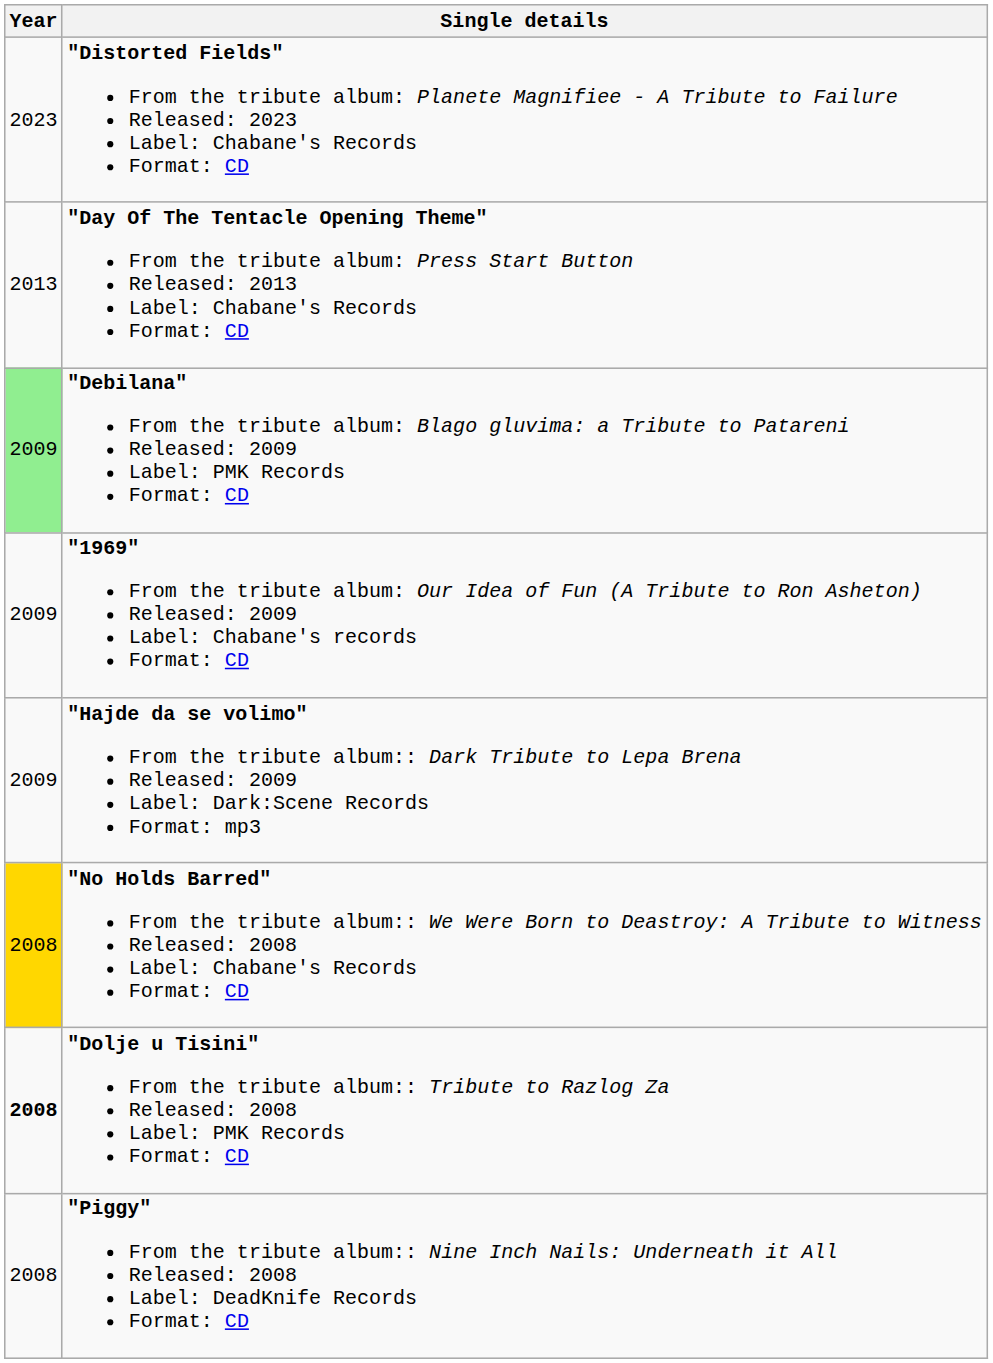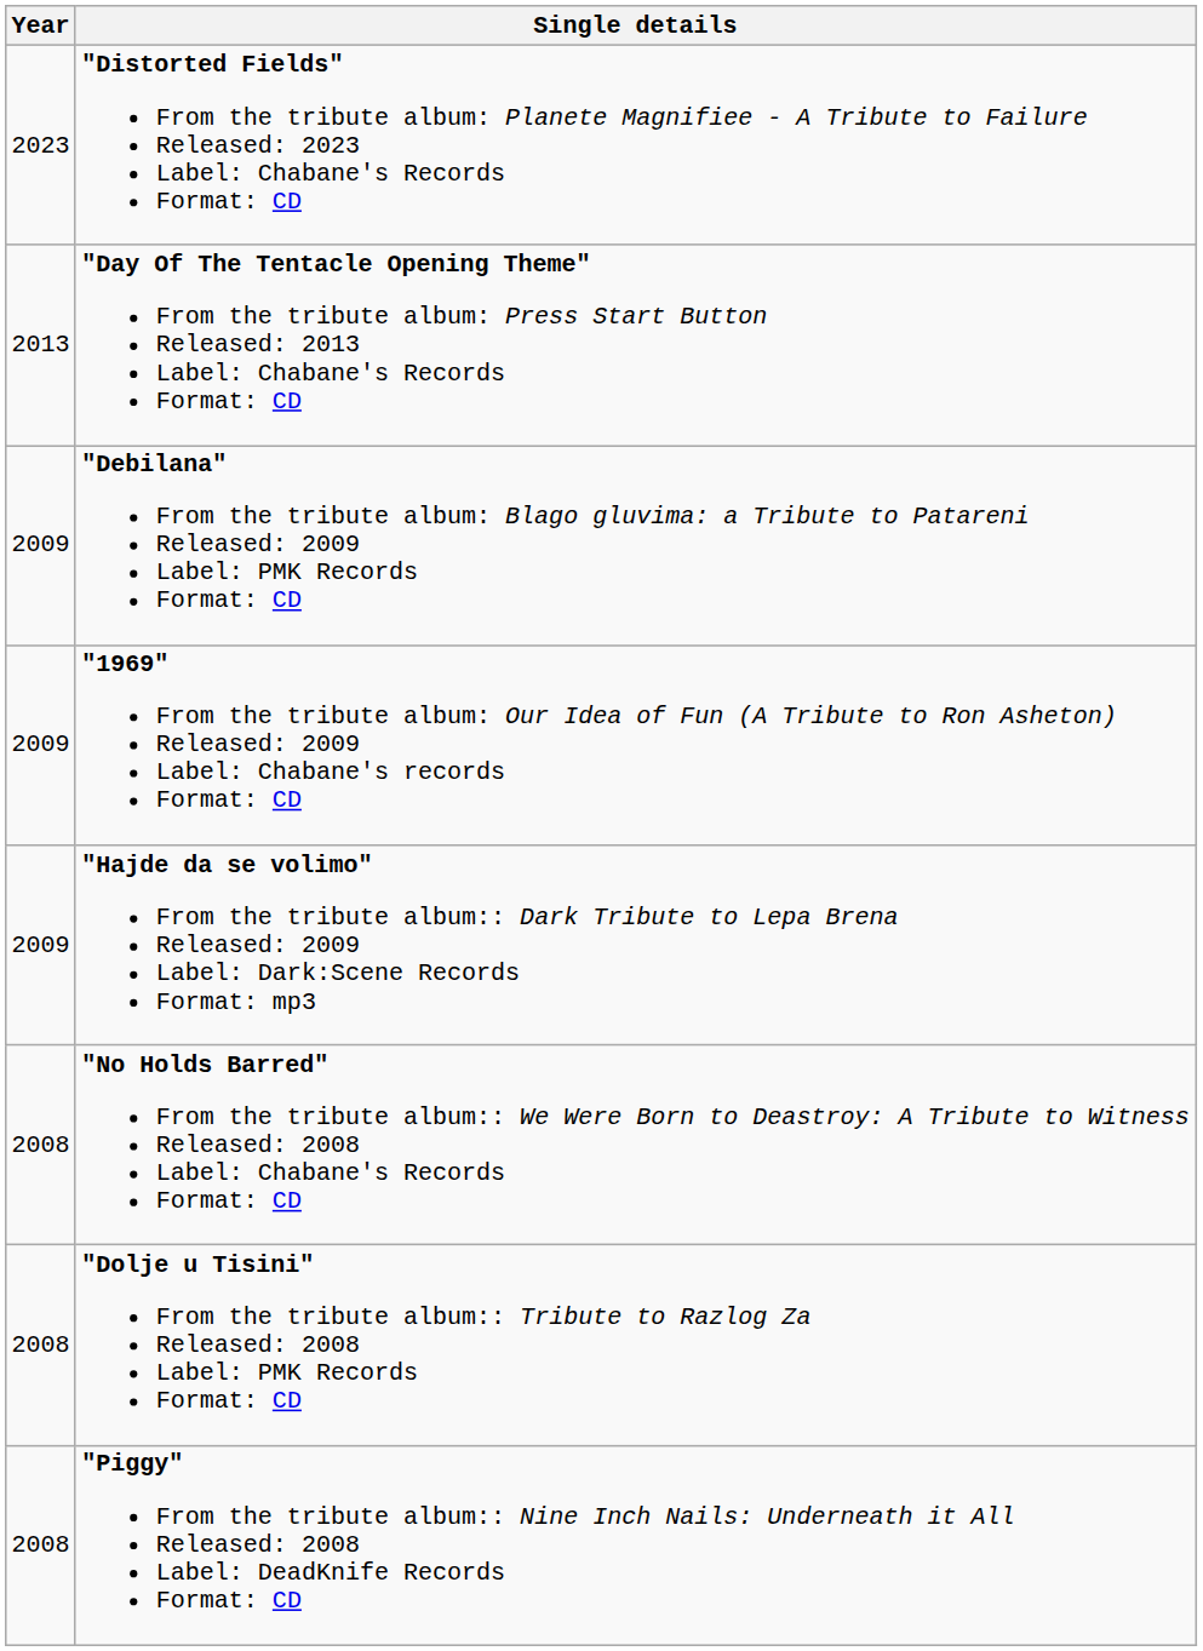row 4 | Year: lightgreen background -> no background
row 7 | Year: gold background -> no background
row 8 | Year: bold -> normal
